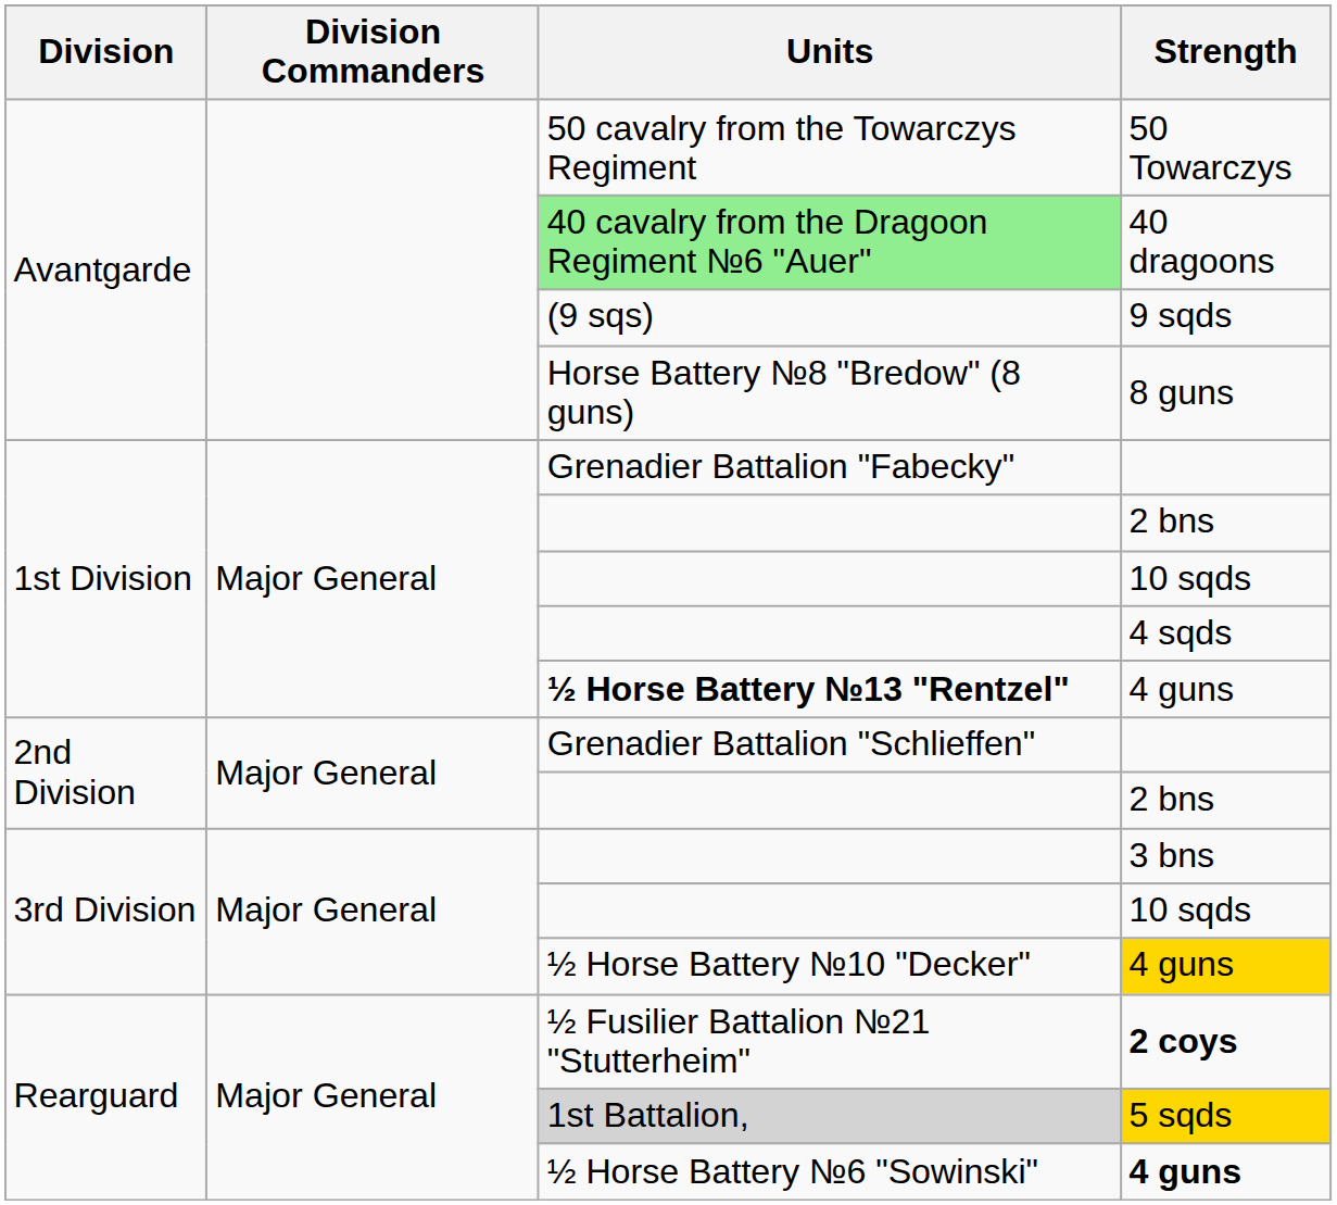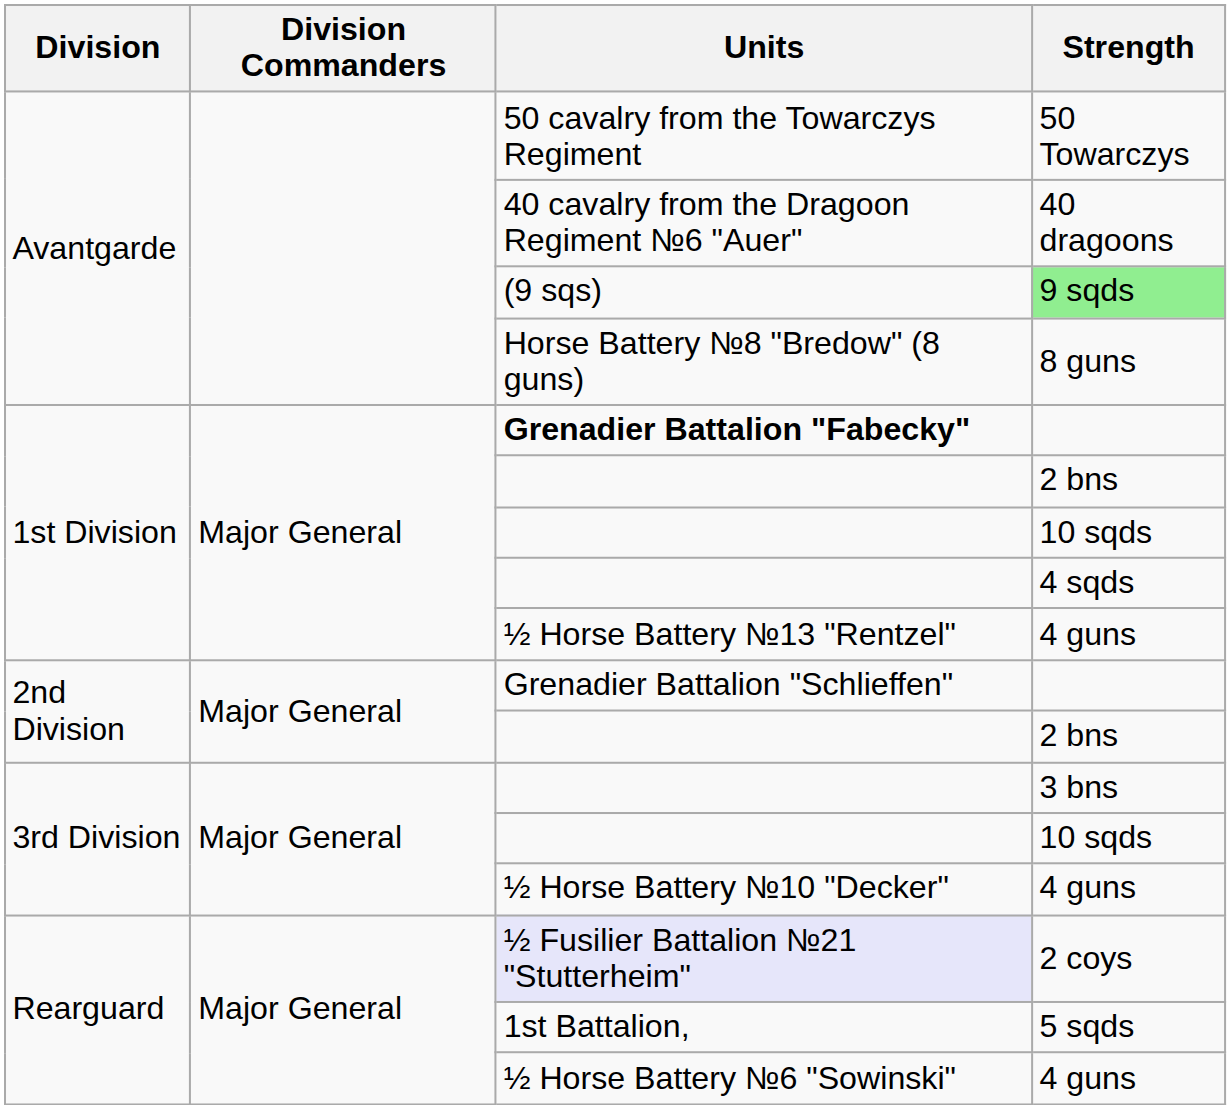40 cavalry from the Dragoon Regiment №6 "Auer" | Units: lightgreen background -> no background
(9 sqs) | Strength: no background -> lightgreen background
Grenadier Battalion "Fabecky" | Units: normal -> bold
½ Horse Battery №13 "Rentzel" | Units: bold -> normal
½ Horse Battery №10 "Decker" | Strength: gold background -> no background
½ Fusilier Battalion №21 "Stutterheim" | Units: no background -> lavender background
½ Fusilier Battalion №21 "Stutterheim" | Strength: bold -> normal
1st Battalion, | Units: lightgrey background -> no background
1st Battalion, | Strength: gold background -> no background
½ Horse Battery №6 "Sowinski" | Strength: bold -> normal
